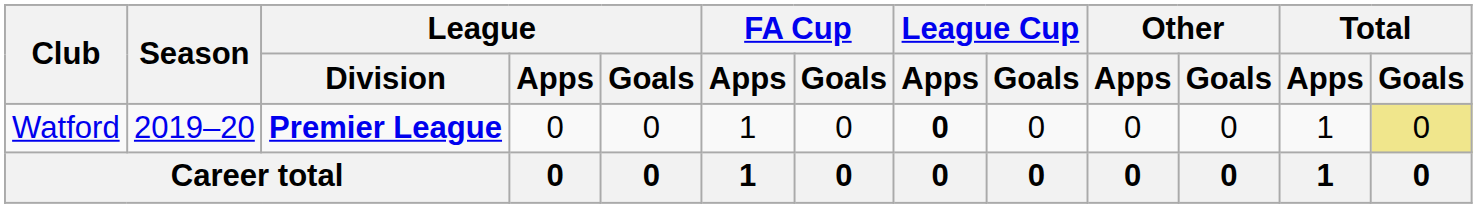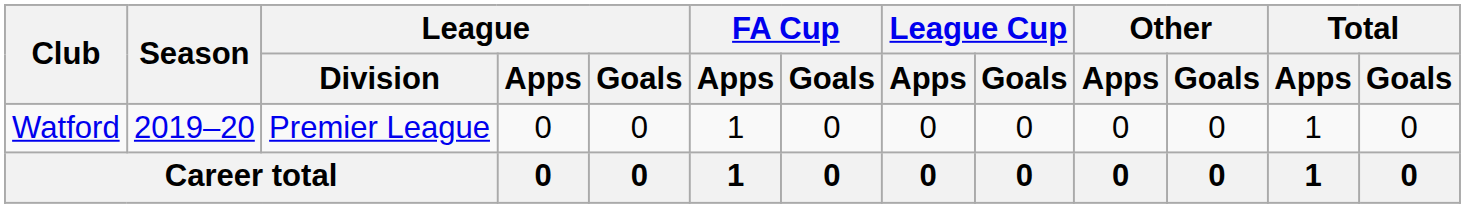Watford | League / Division: bold -> normal
Watford | League Cup / Apps: bold -> normal
Watford | Total / Goals: khaki background -> no background
